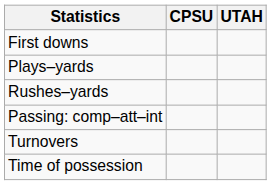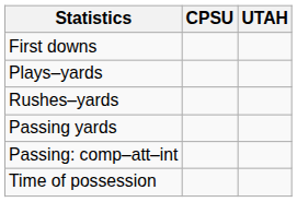+ row: Passing yards
- row: Turnovers
